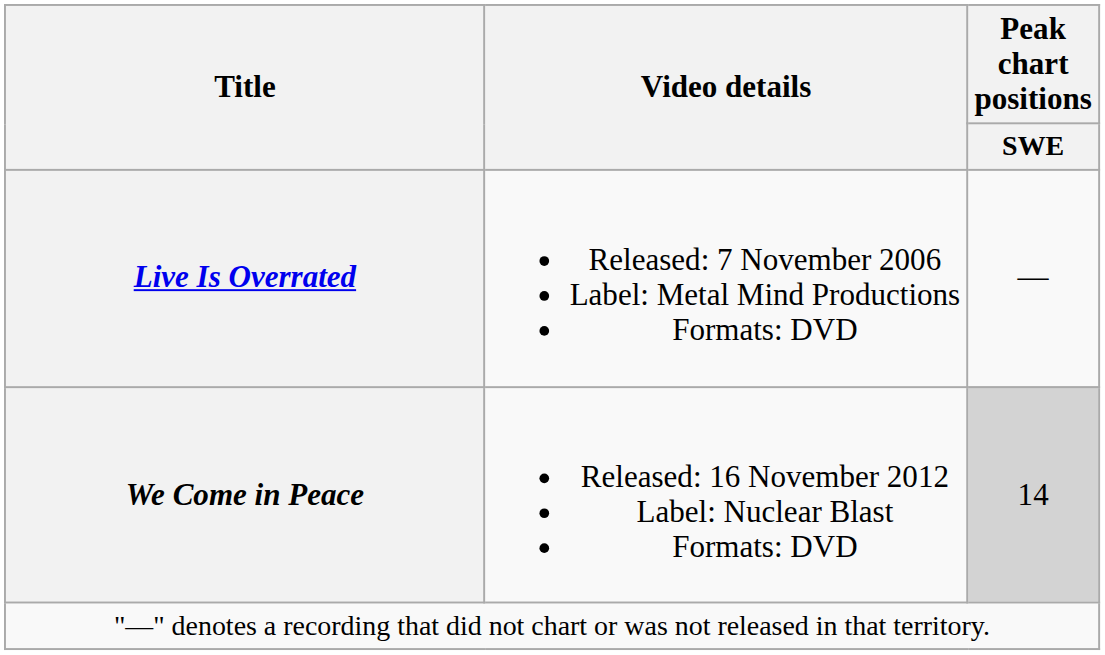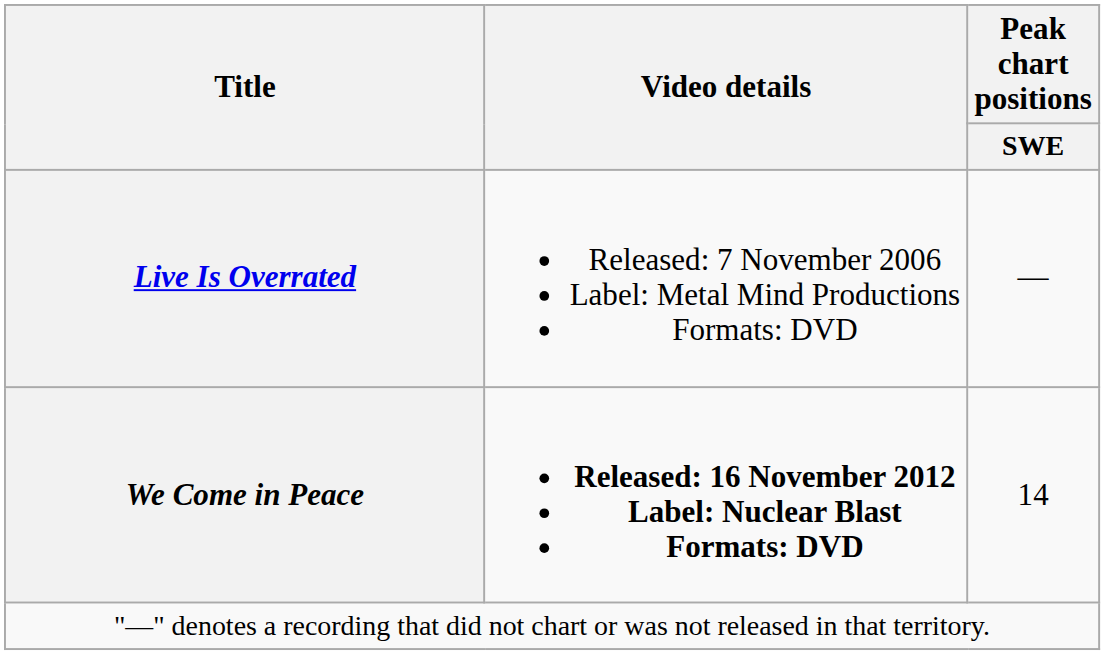We Come in Peace | Video details: normal -> bold
We Come in Peace | Peak chart positions / SWE: lightgrey background -> no background
